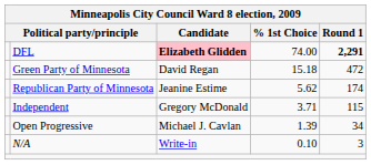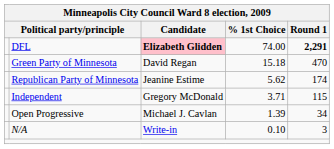Green Party of Minnesota | Round 1: 472 -> 470
